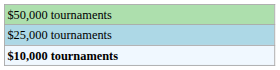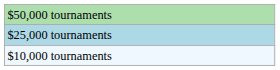row 3 | column 1: bold -> normal
